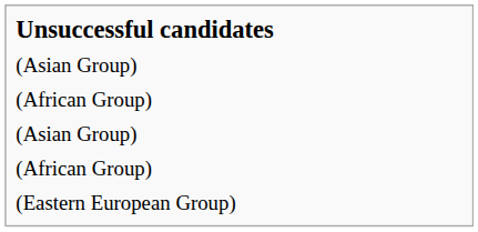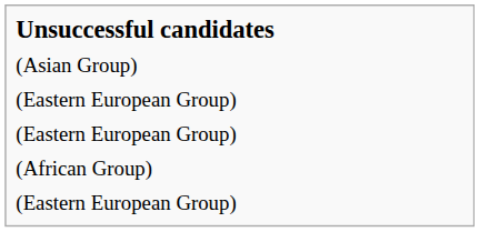row 3 | column 1: (African Group) -> (Eastern European Group)
row 4 | column 1: (Asian Group) -> (Eastern European Group)
